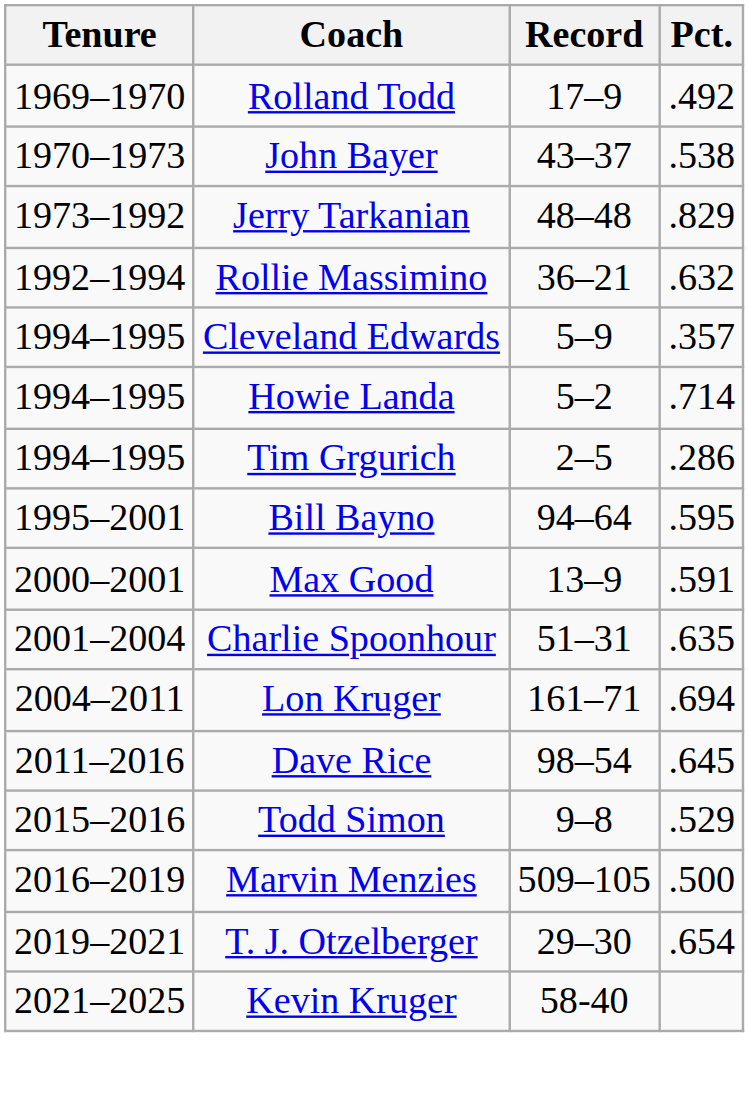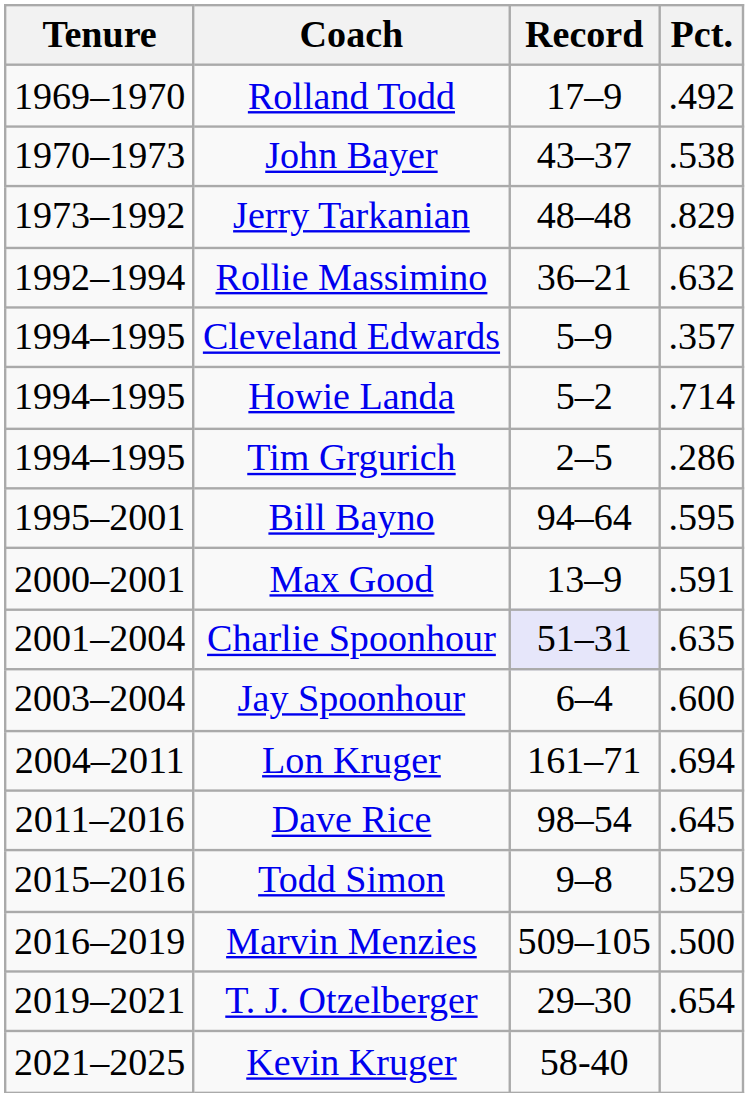Charlie Spoonhour | Record: no background -> lavender background
+ row: 2003–2004 | Jay Spoonhour | 6–4 | .600
